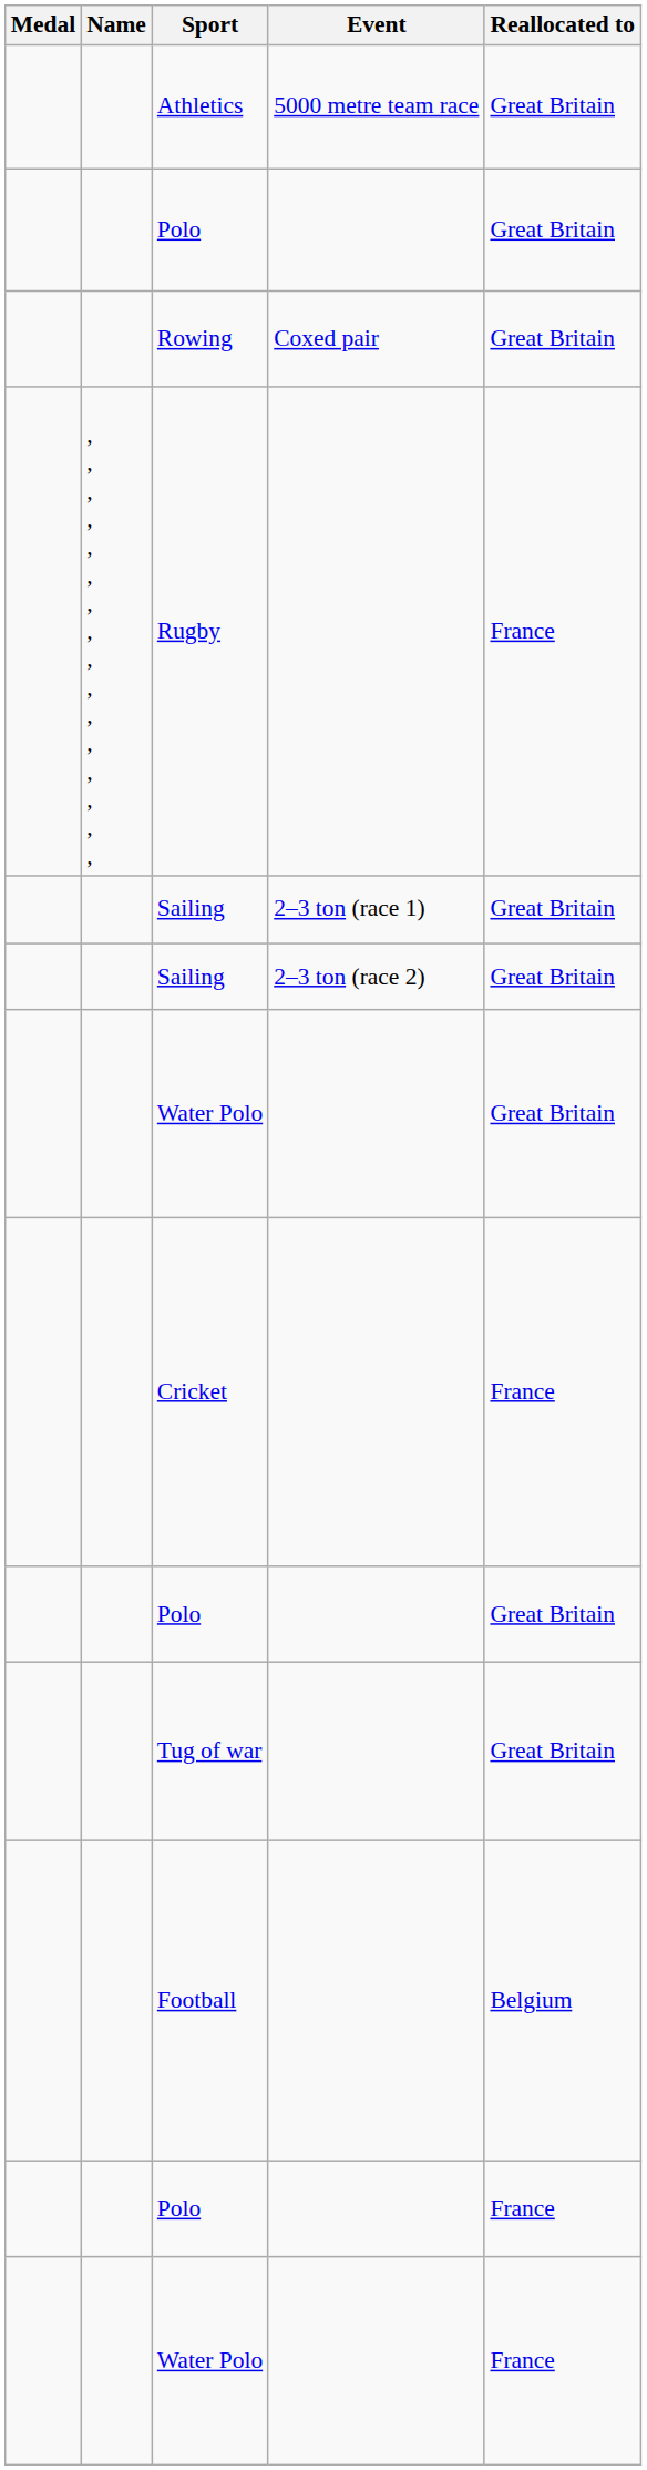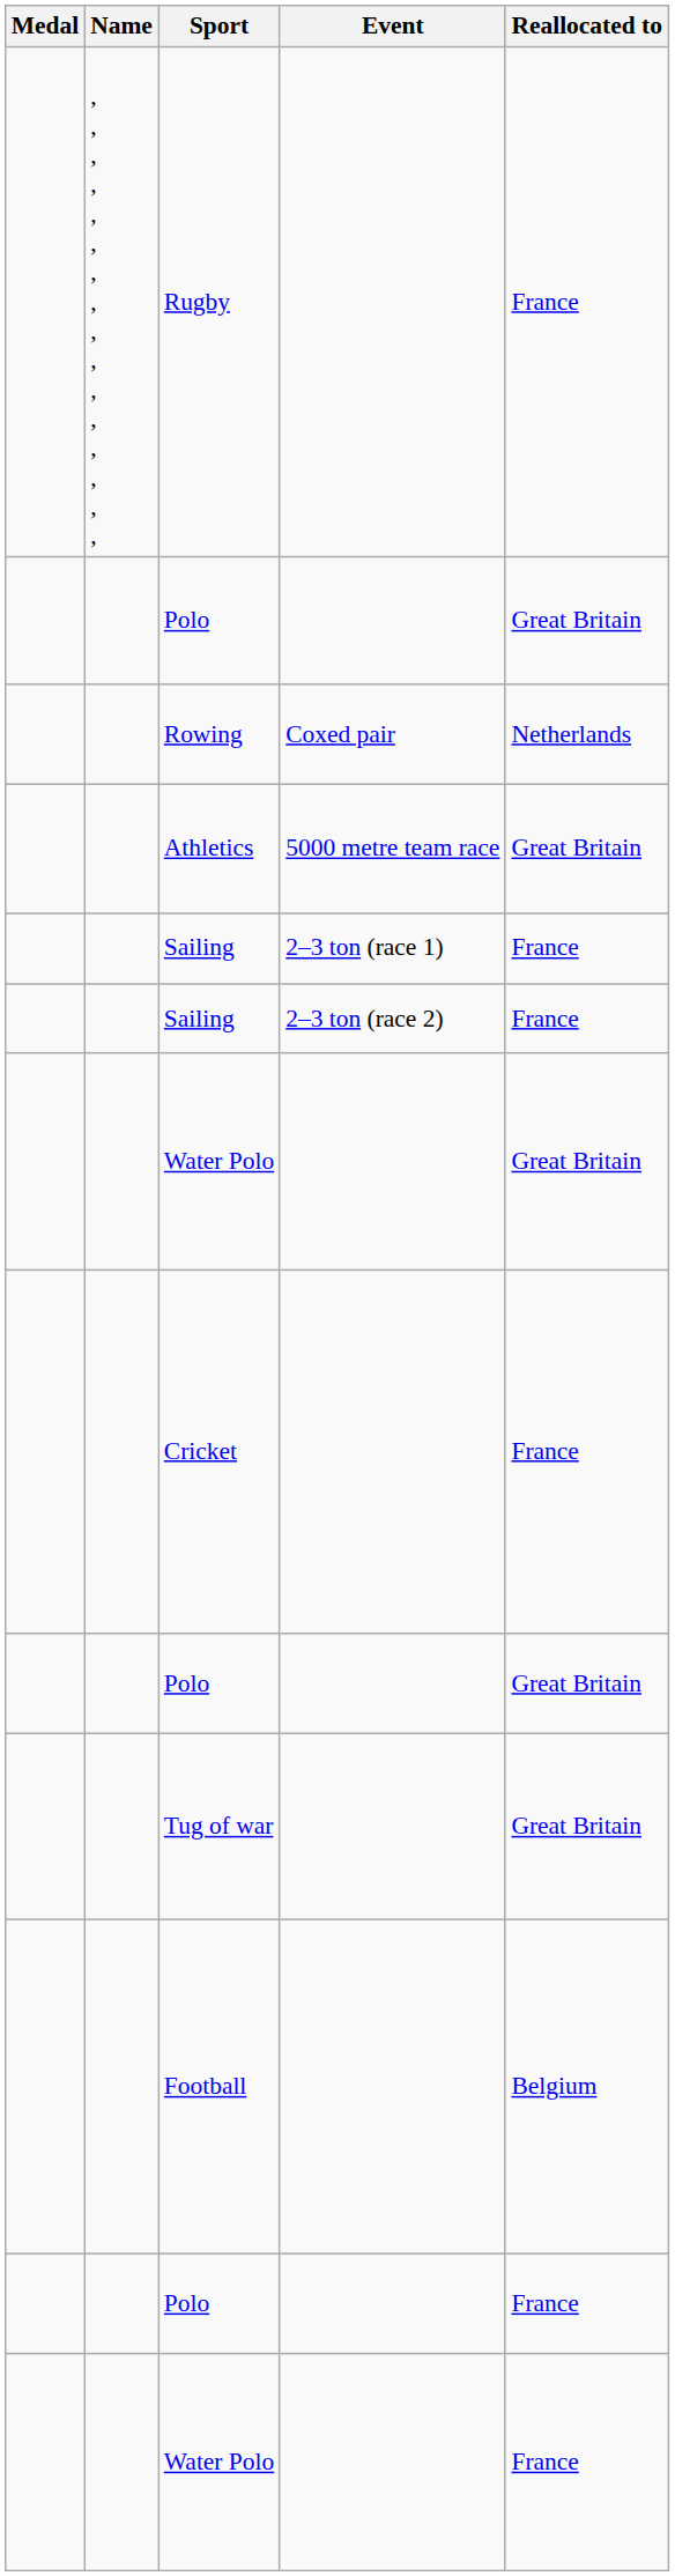rows swapped: Athletics <-> Rugby
Rowing | Reallocated to: Great Britain -> Netherlands
Sailing / 2–3 ton (race 1) | Reallocated to: Great Britain -> France
Sailing / 2–3 ton (race 2) | Reallocated to: Great Britain -> France
